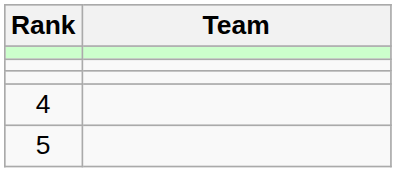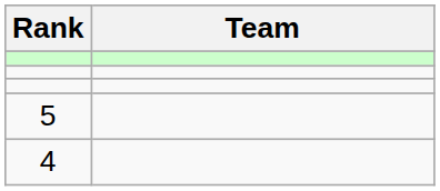row 5 | Rank: 4 -> 5
row 6 | Rank: 5 -> 4
